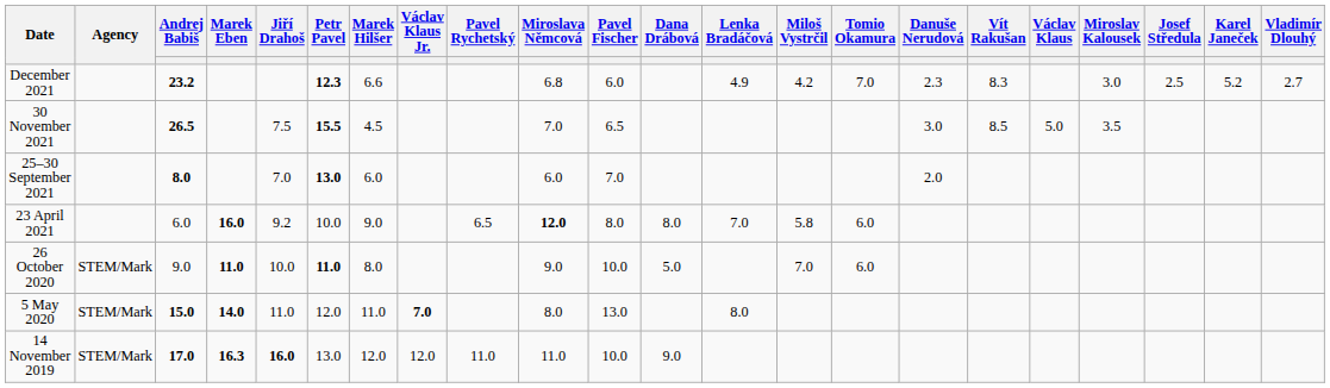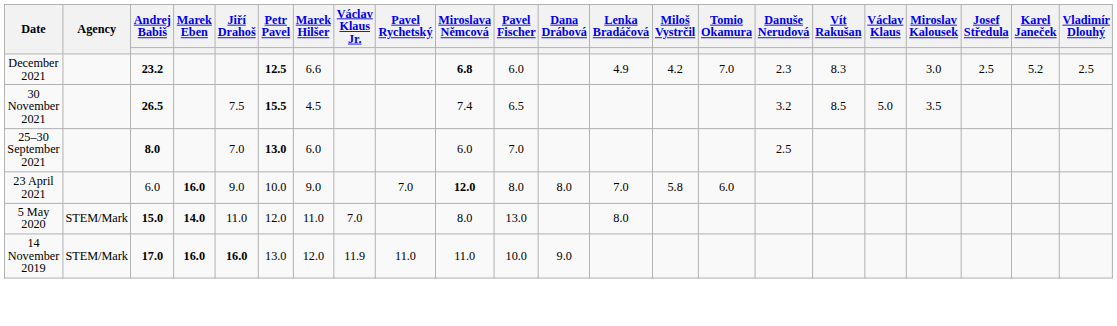December 2021 | Petr Pavel: 12.3 -> 12.5
December 2021 | Miroslava Němcová: normal -> bold
December 2021 | Vladimír Dlouhý: 2.7 -> 2.5
30 November 2021 | Miroslava Němcová: 7.0 -> 7.4
30 November 2021 | Danuše Nerudová: 3.0 -> 3.2
25–30 September 2021 | Danuše Nerudová: 2.0 -> 2.5
23 April 2021 | Jiří Drahoš: 9.2 -> 9.0
23 April 2021 | Pavel Rychetský: 6.5 -> 7.0
- row: 26 October 2020 | STEM/Mark | 9.0 | 11.0 | 10.0 | 11.0 | 8.0 | 9.0 | 10.0 | 5.0 | 7.0 | 6.0
5 May 2020 | Václav Klaus Jr.: bold -> normal
14 November 2019 | Marek Eben: 16.3 -> 16.0
14 November 2019 | Václav Klaus Jr.: 12.0 -> 11.9
